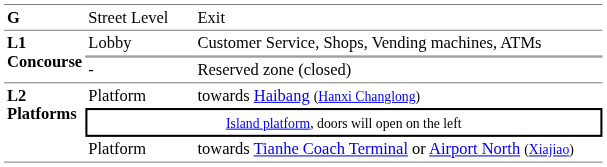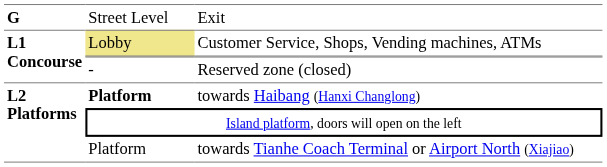Customer Service, Shops, Vending machines, ATMs | column 2: no background -> khaki background
towards Haibang (Hanxi Changlong) | column 2: normal -> bold
